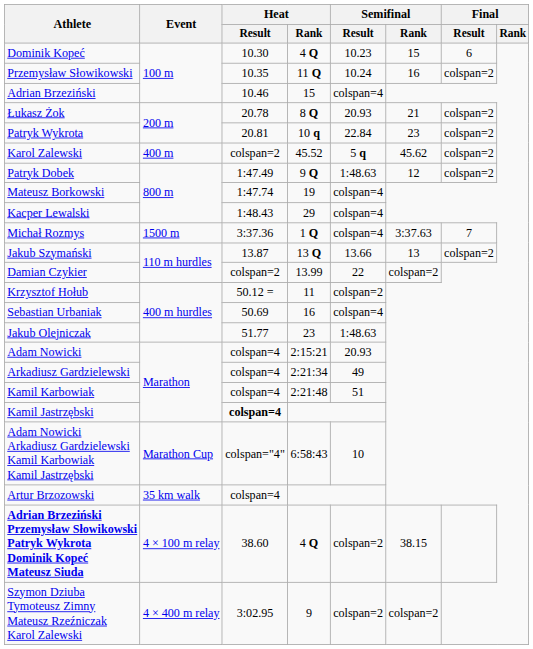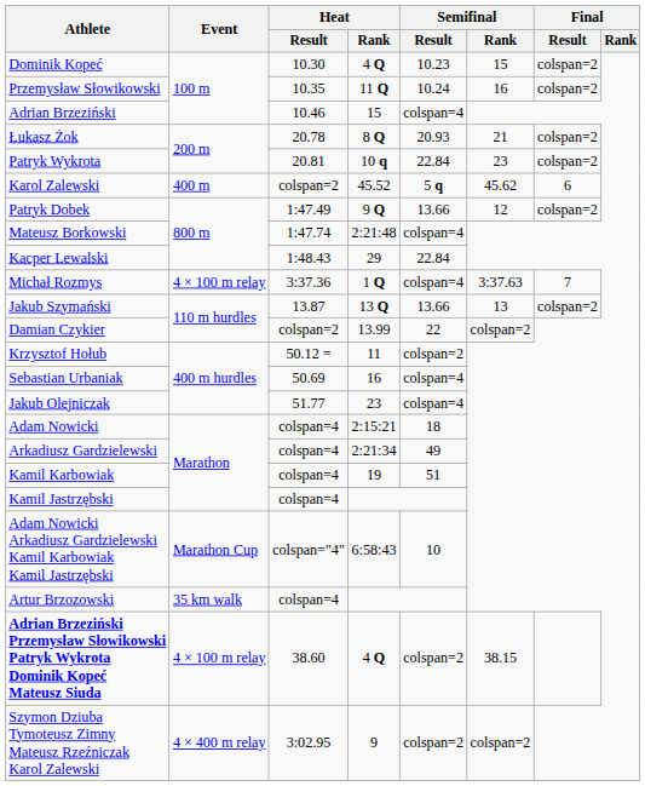Dominik Kopeć | Final / Result: 6 -> colspan=2
Karol Zalewski | Final / Result: colspan=2 -> 6
Patryk Dobek | Semifinal / Result: 1:48.63 -> 13.66
Mateusz Borkowski | Heat / Rank: 19 -> 2:21:48
Kacper Lewalski | Semifinal / Result: colspan=4 -> 22.84
Michał Rozmys | Event: 1500 m -> 4 × 100 m relay
Jakub Olejniczak | Semifinal / Result: 1:48.63 -> colspan=4
Adam Nowicki | Semifinal / Result: 20.93 -> 18
Kamil Karbowiak | Heat / Rank: 2:21:48 -> 19
Kamil Jastrzębski | Heat / Result: bold -> normal
